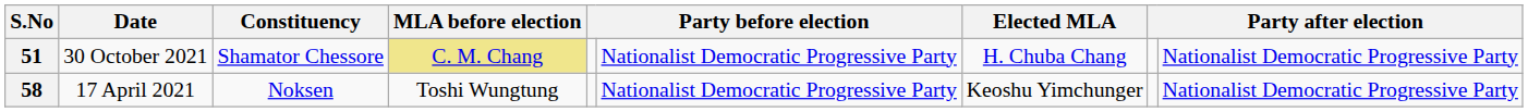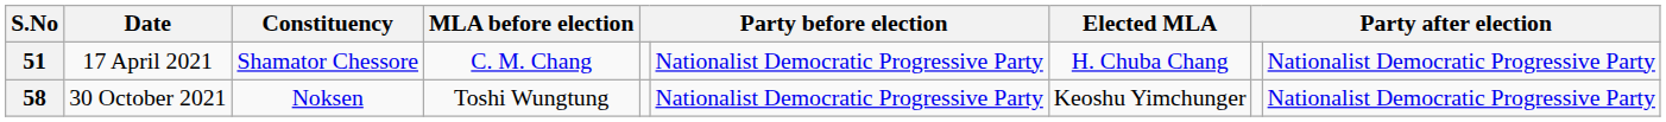51 | Date: 30 October 2021 -> 17 April 2021
51 | MLA before election: khaki background -> no background
58 | Date: 17 April 2021 -> 30 October 2021
